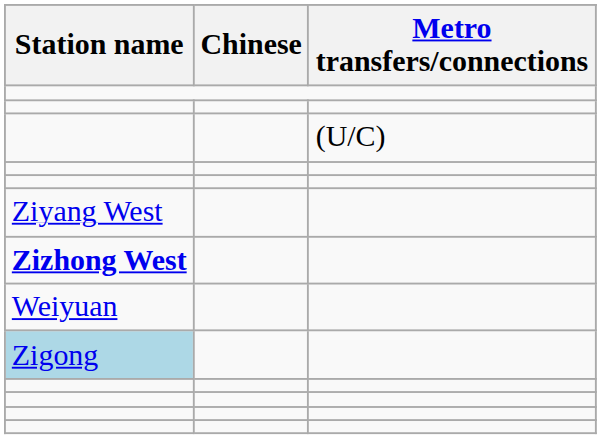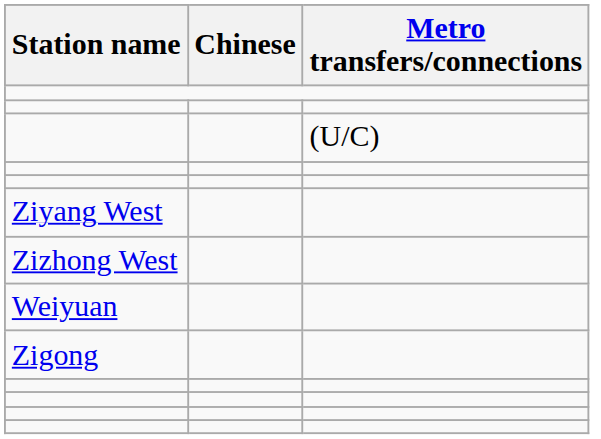Zizhong West | Station name: bold -> normal
Zigong | Station name: lightblue background -> no background
